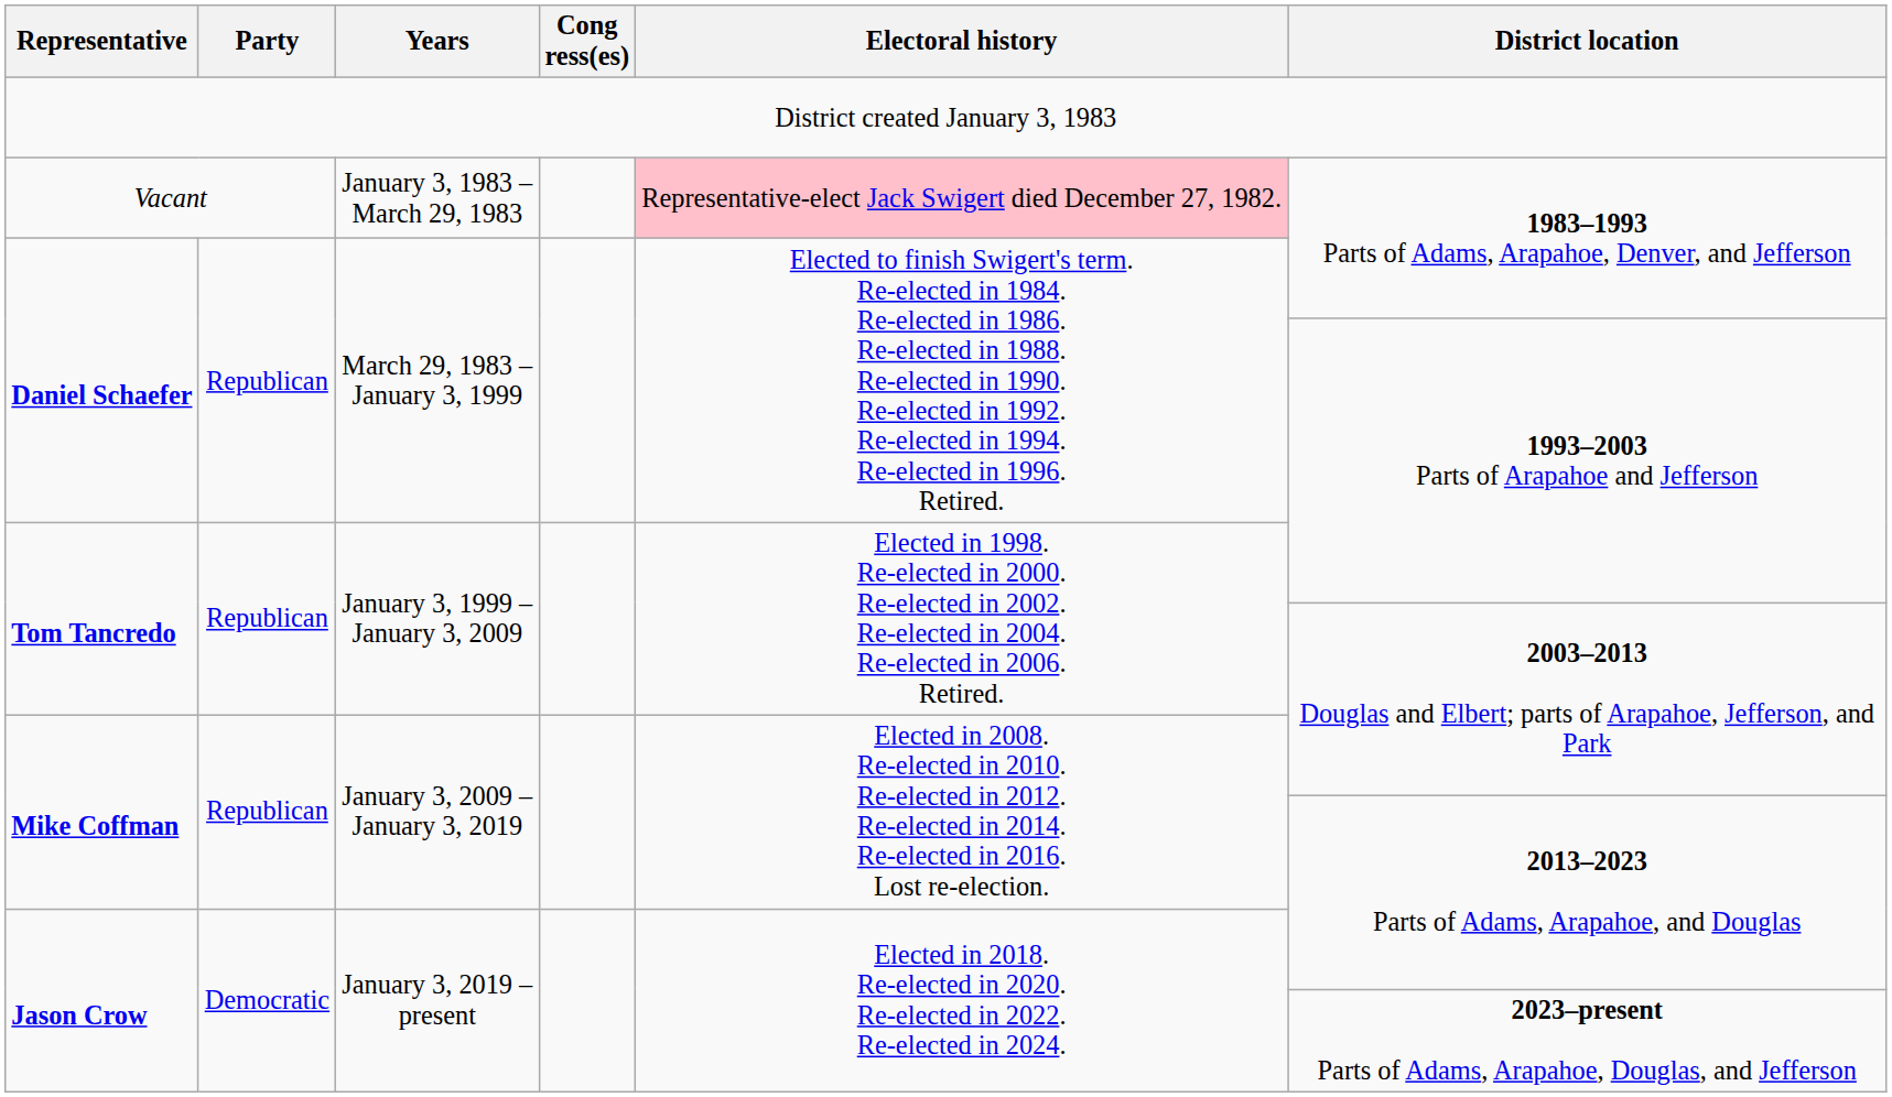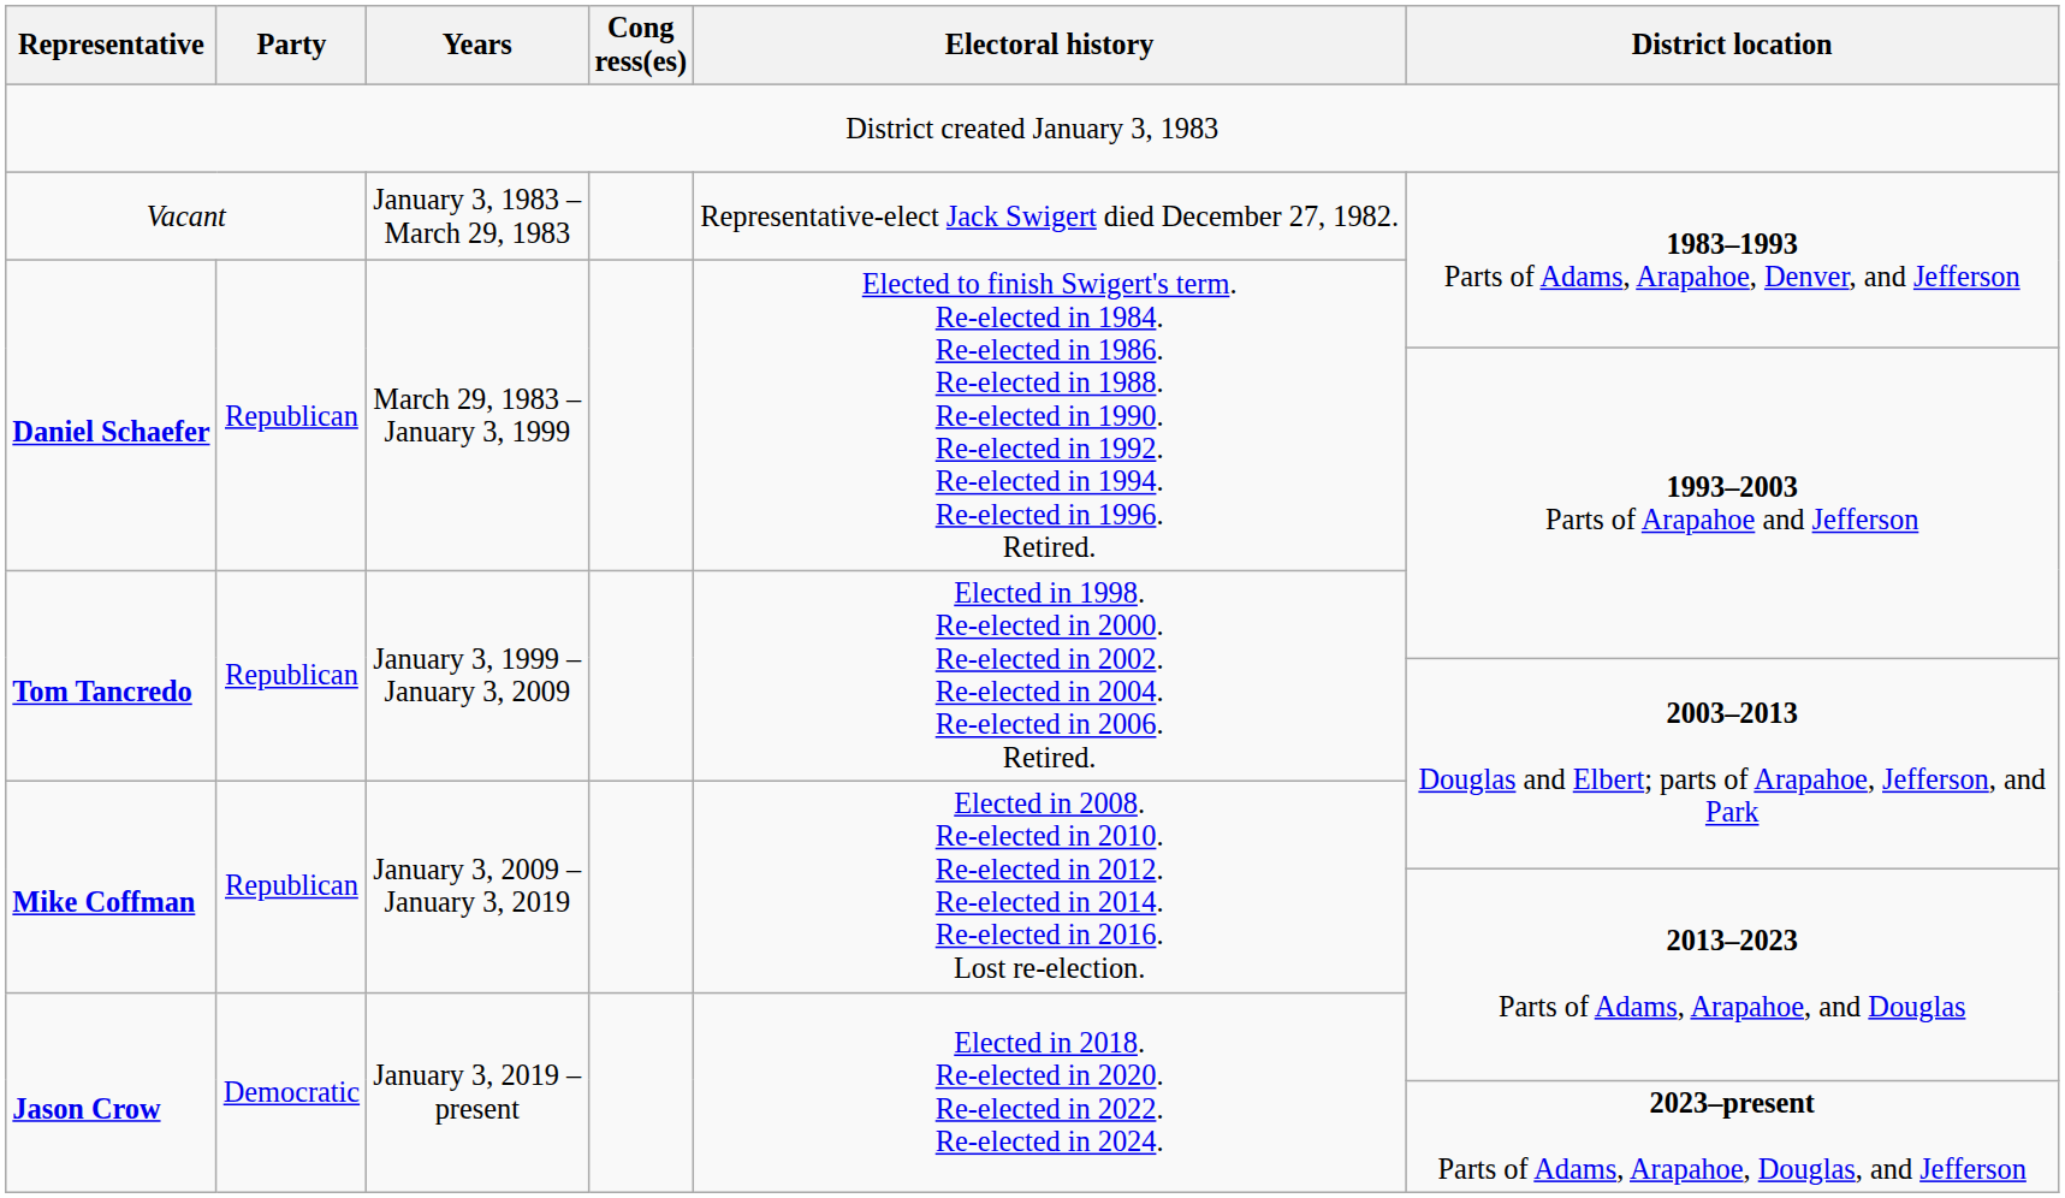Vacant | Electoral history: pink background -> no background
